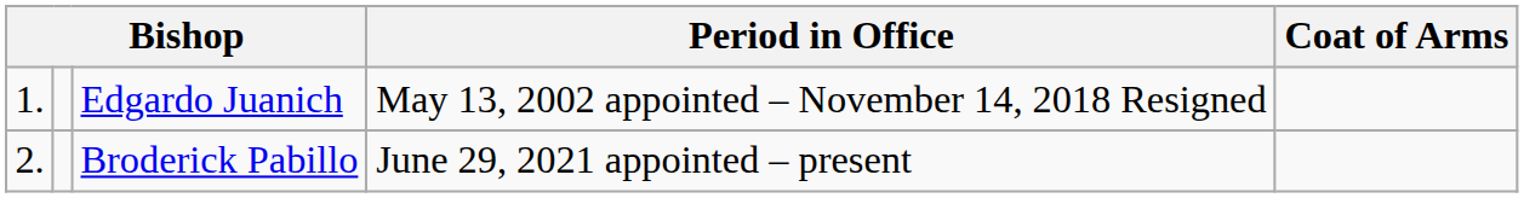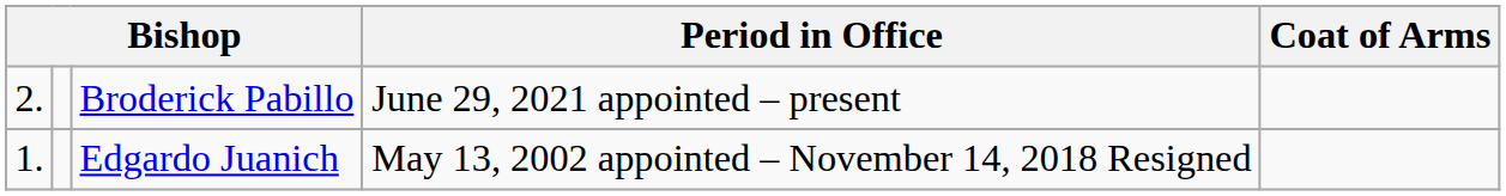rows swapped: Edgardo Juanich <-> Broderick Pabillo
